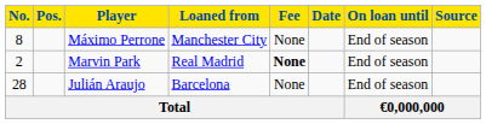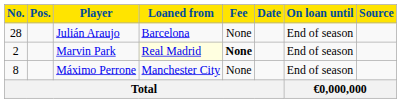rows swapped: Julián Araujo <-> Máximo Perrone
Marvin Park | Loaned from: no background -> lightyellow background
